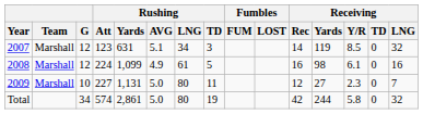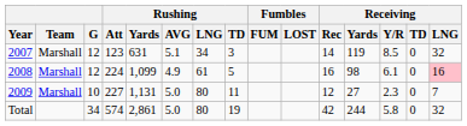2008 | Receiving / LNG: no background -> pink background
